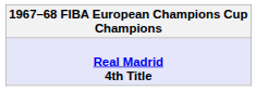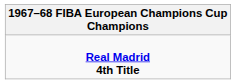row 2 | column 1: lavender background -> no background
